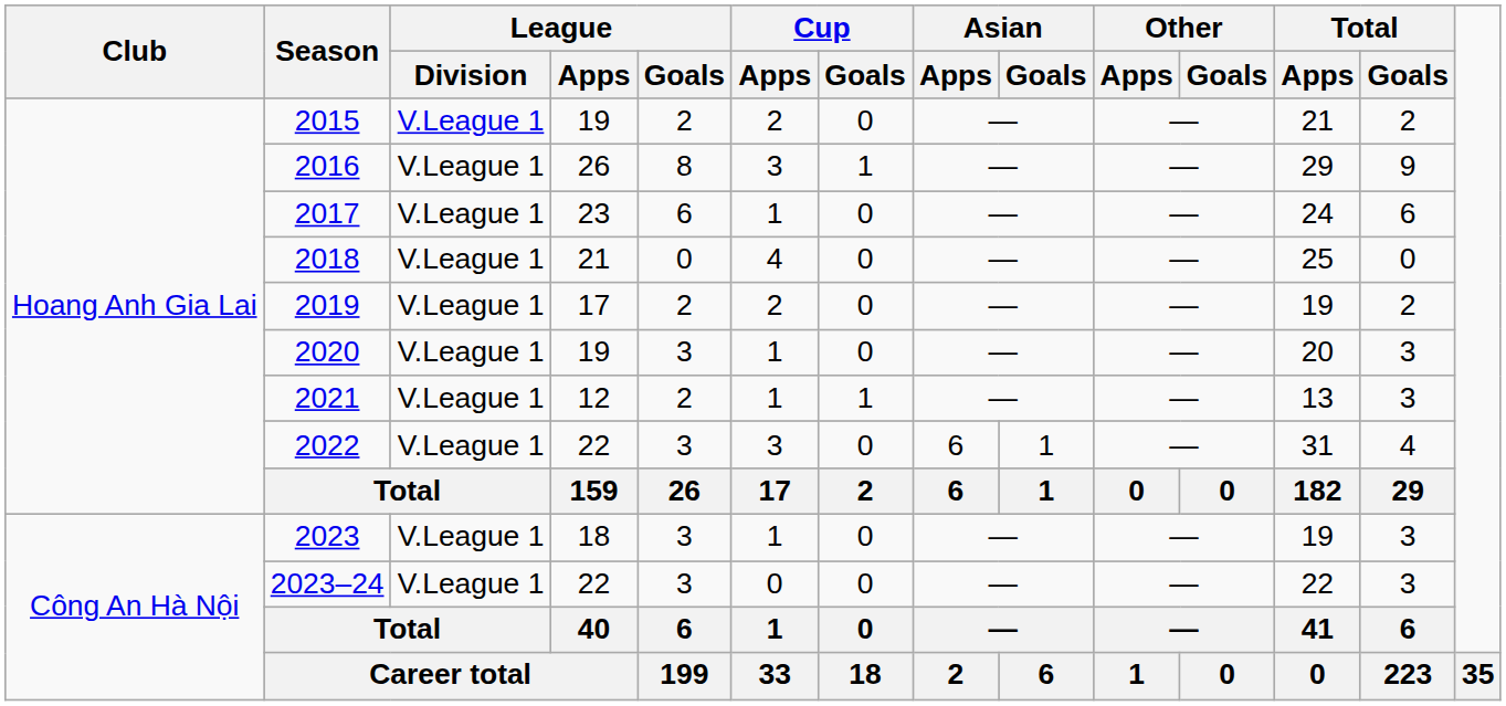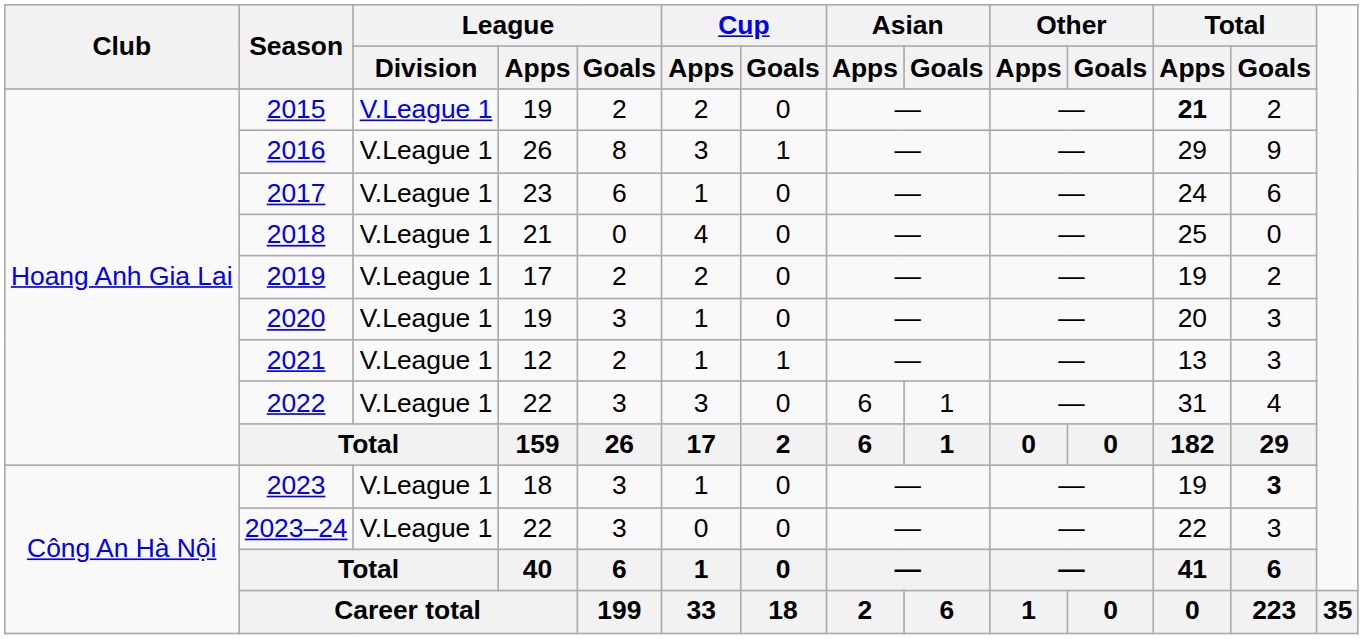2015 | Total / Apps: normal -> bold
2023 | Total / Goals: normal -> bold
